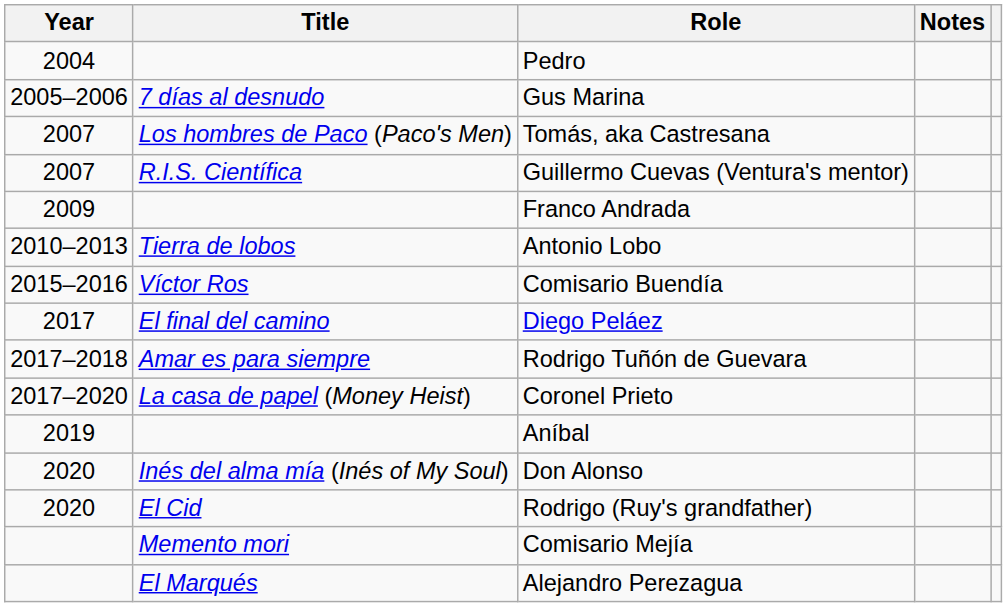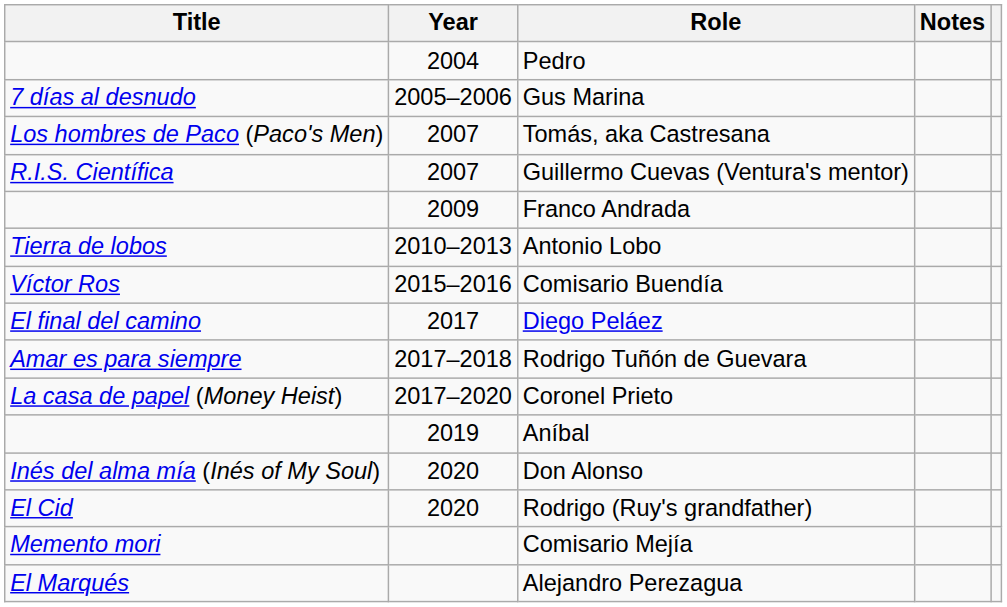columns swapped: Year <-> Title
